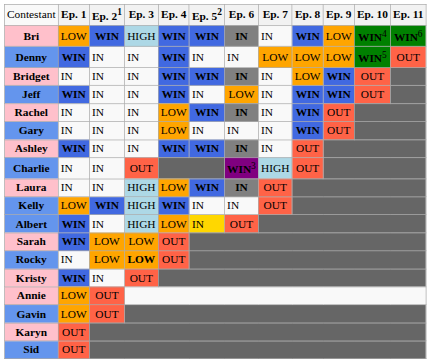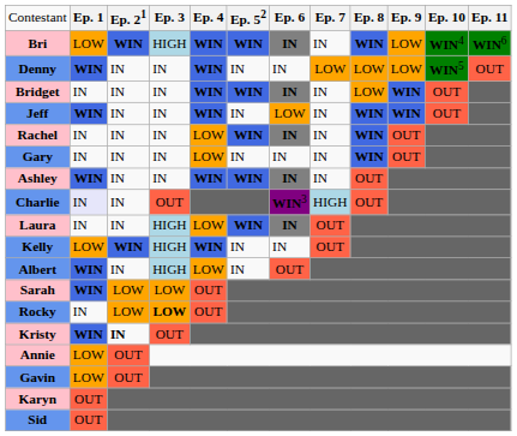Charlie | column 2: no background -> lavender background
Albert | column 6: gold background -> no background
Kristy | column 3: normal -> bold
